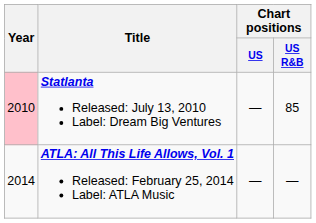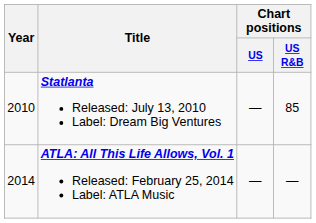Statlanta Released: July 13, 2010 Label: Dream Big Ventures | Year: pink background -> no background
